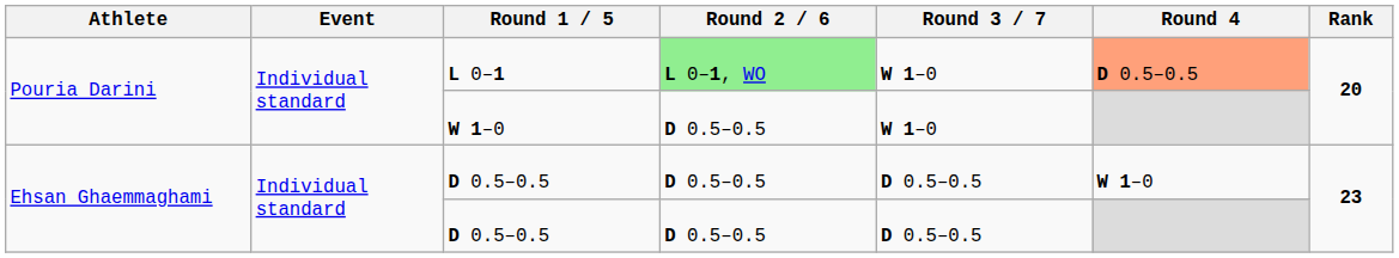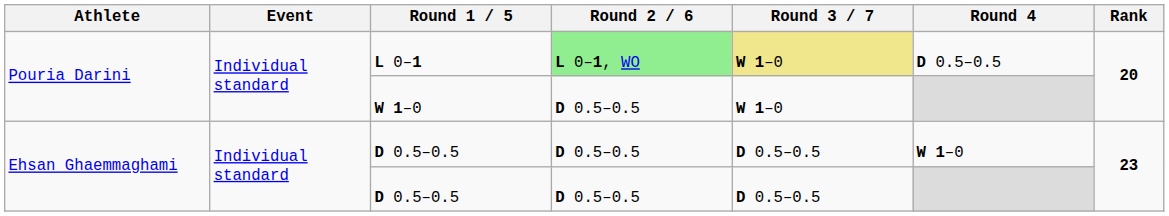L 0–1 | Round 3 / 7: no background -> khaki background
L 0–1 | Round 4: lightsalmon background -> no background
